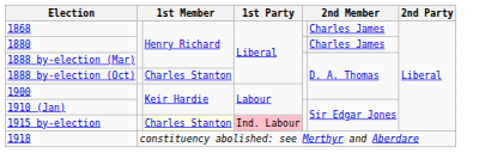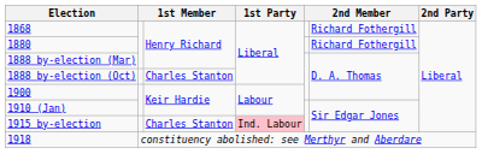1868 | column 6: Charles James -> Richard Fothergill
1880 | column 6: Charles James -> Richard Fothergill
1915 by-election | column 3: lightyellow background -> no background
